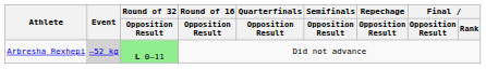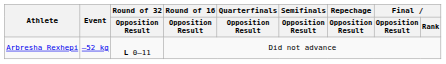Arbresha Rexhepi | Event: lightgrey background -> no background
Arbresha Rexhepi | Round of 32 / Opposition Result: lightgreen background -> no background
